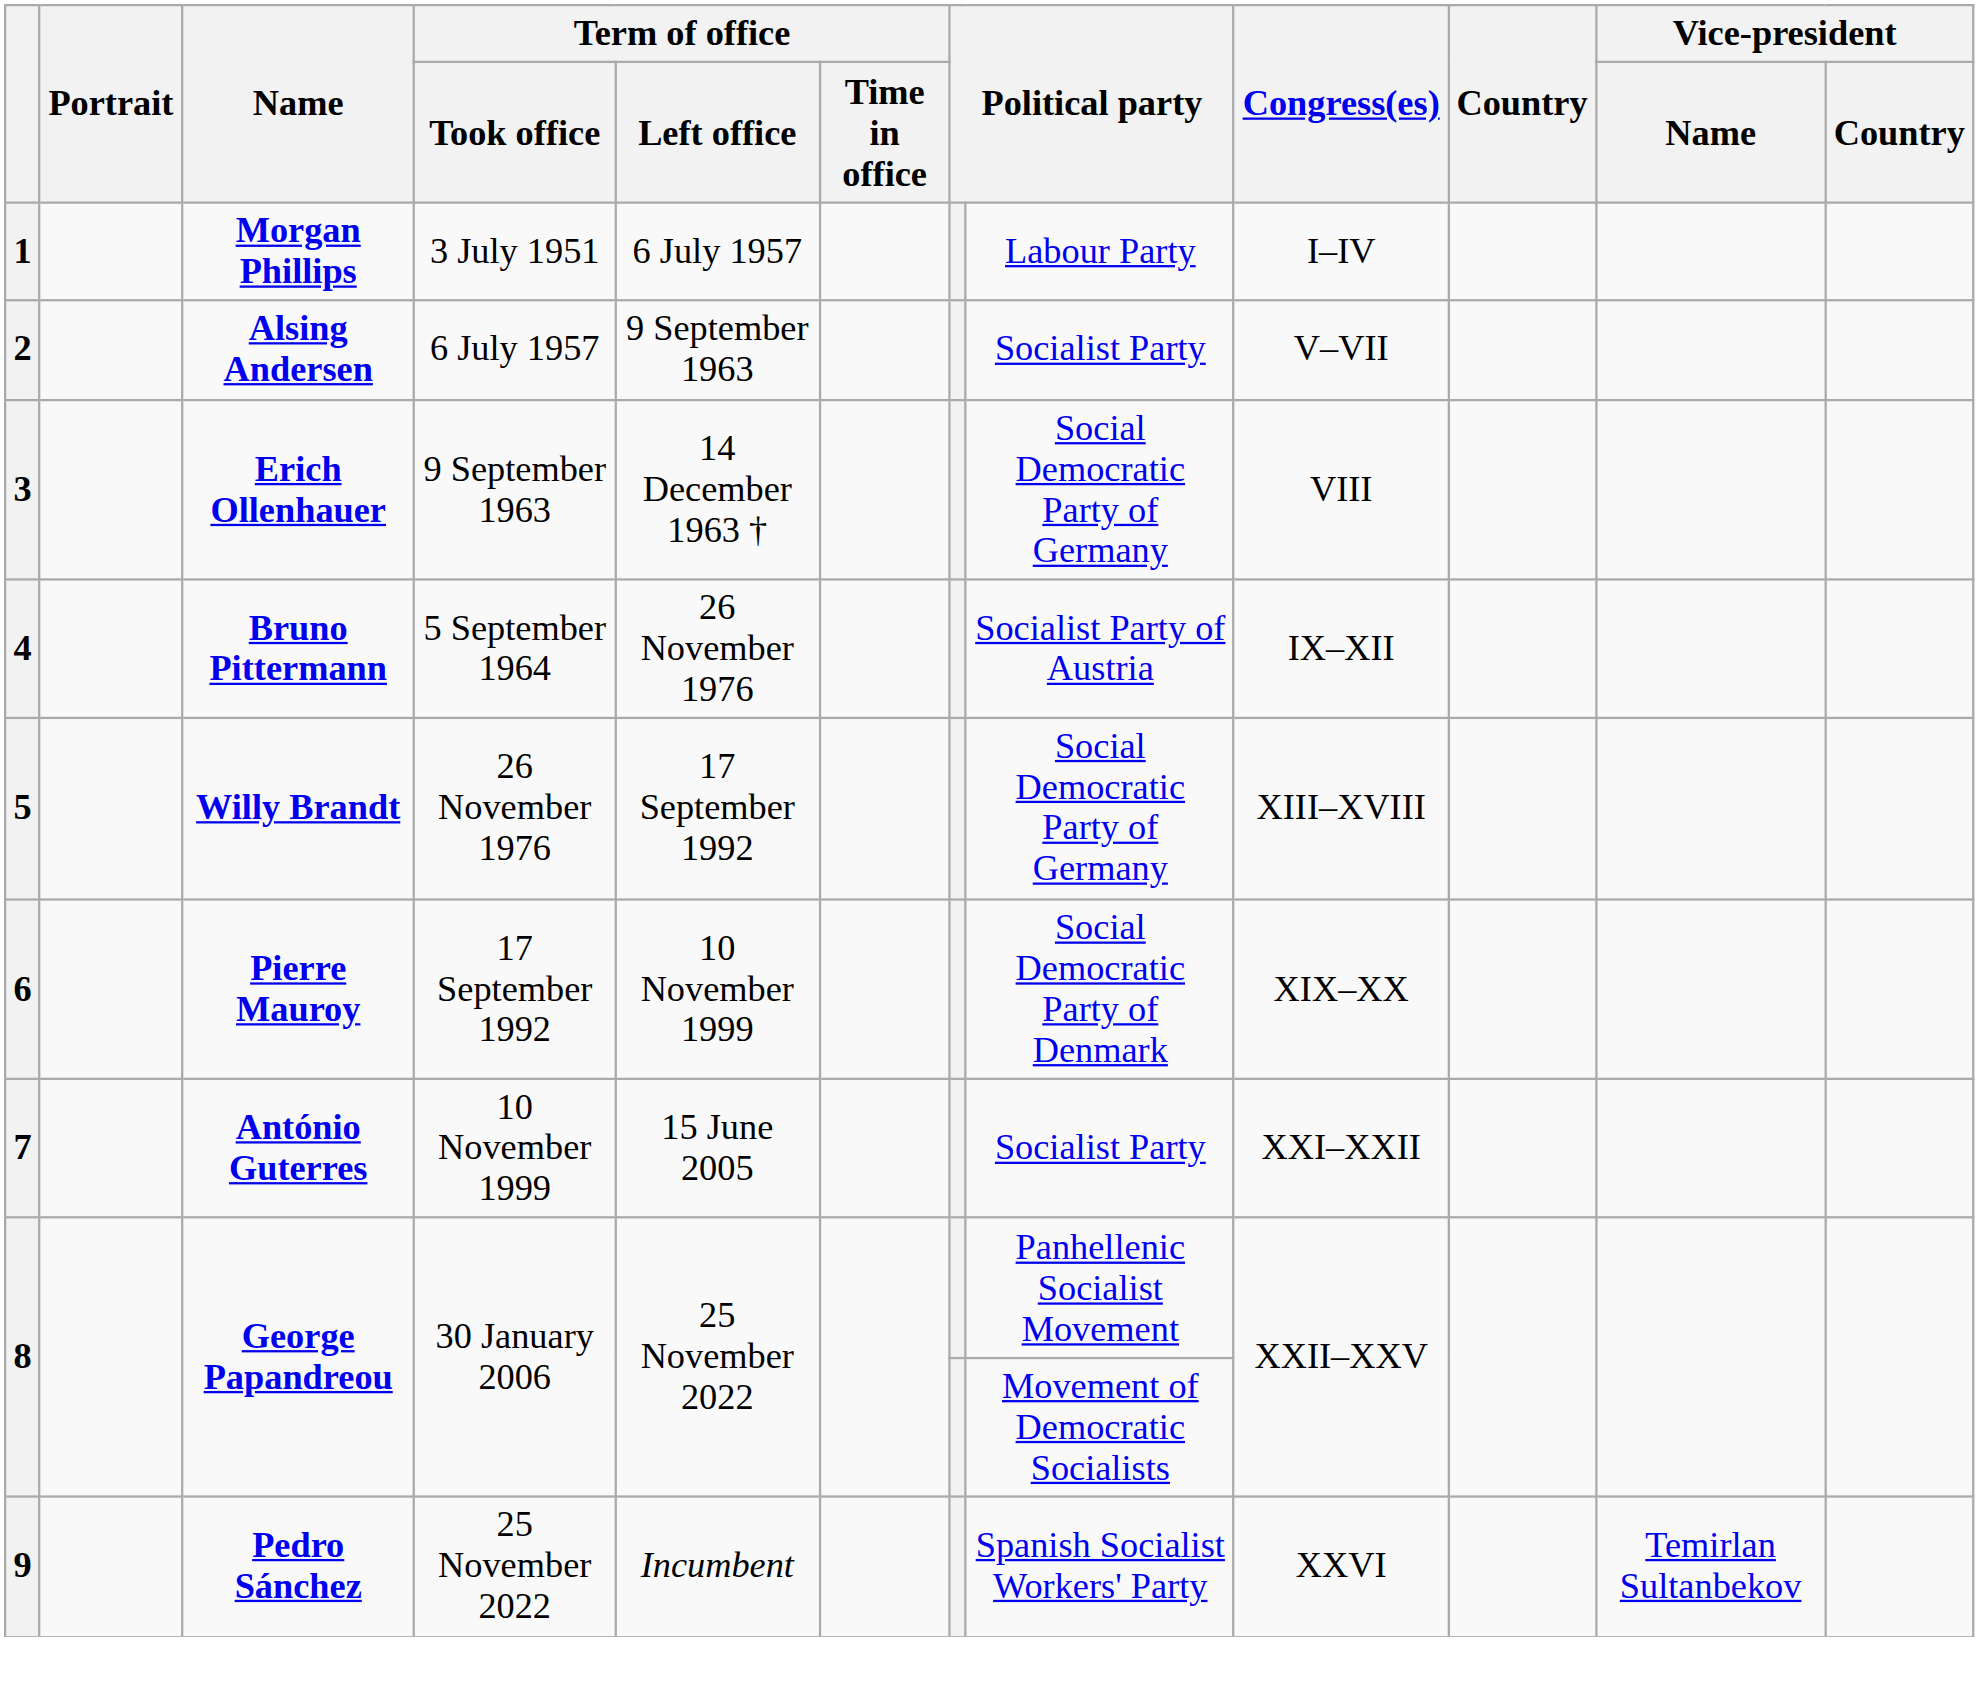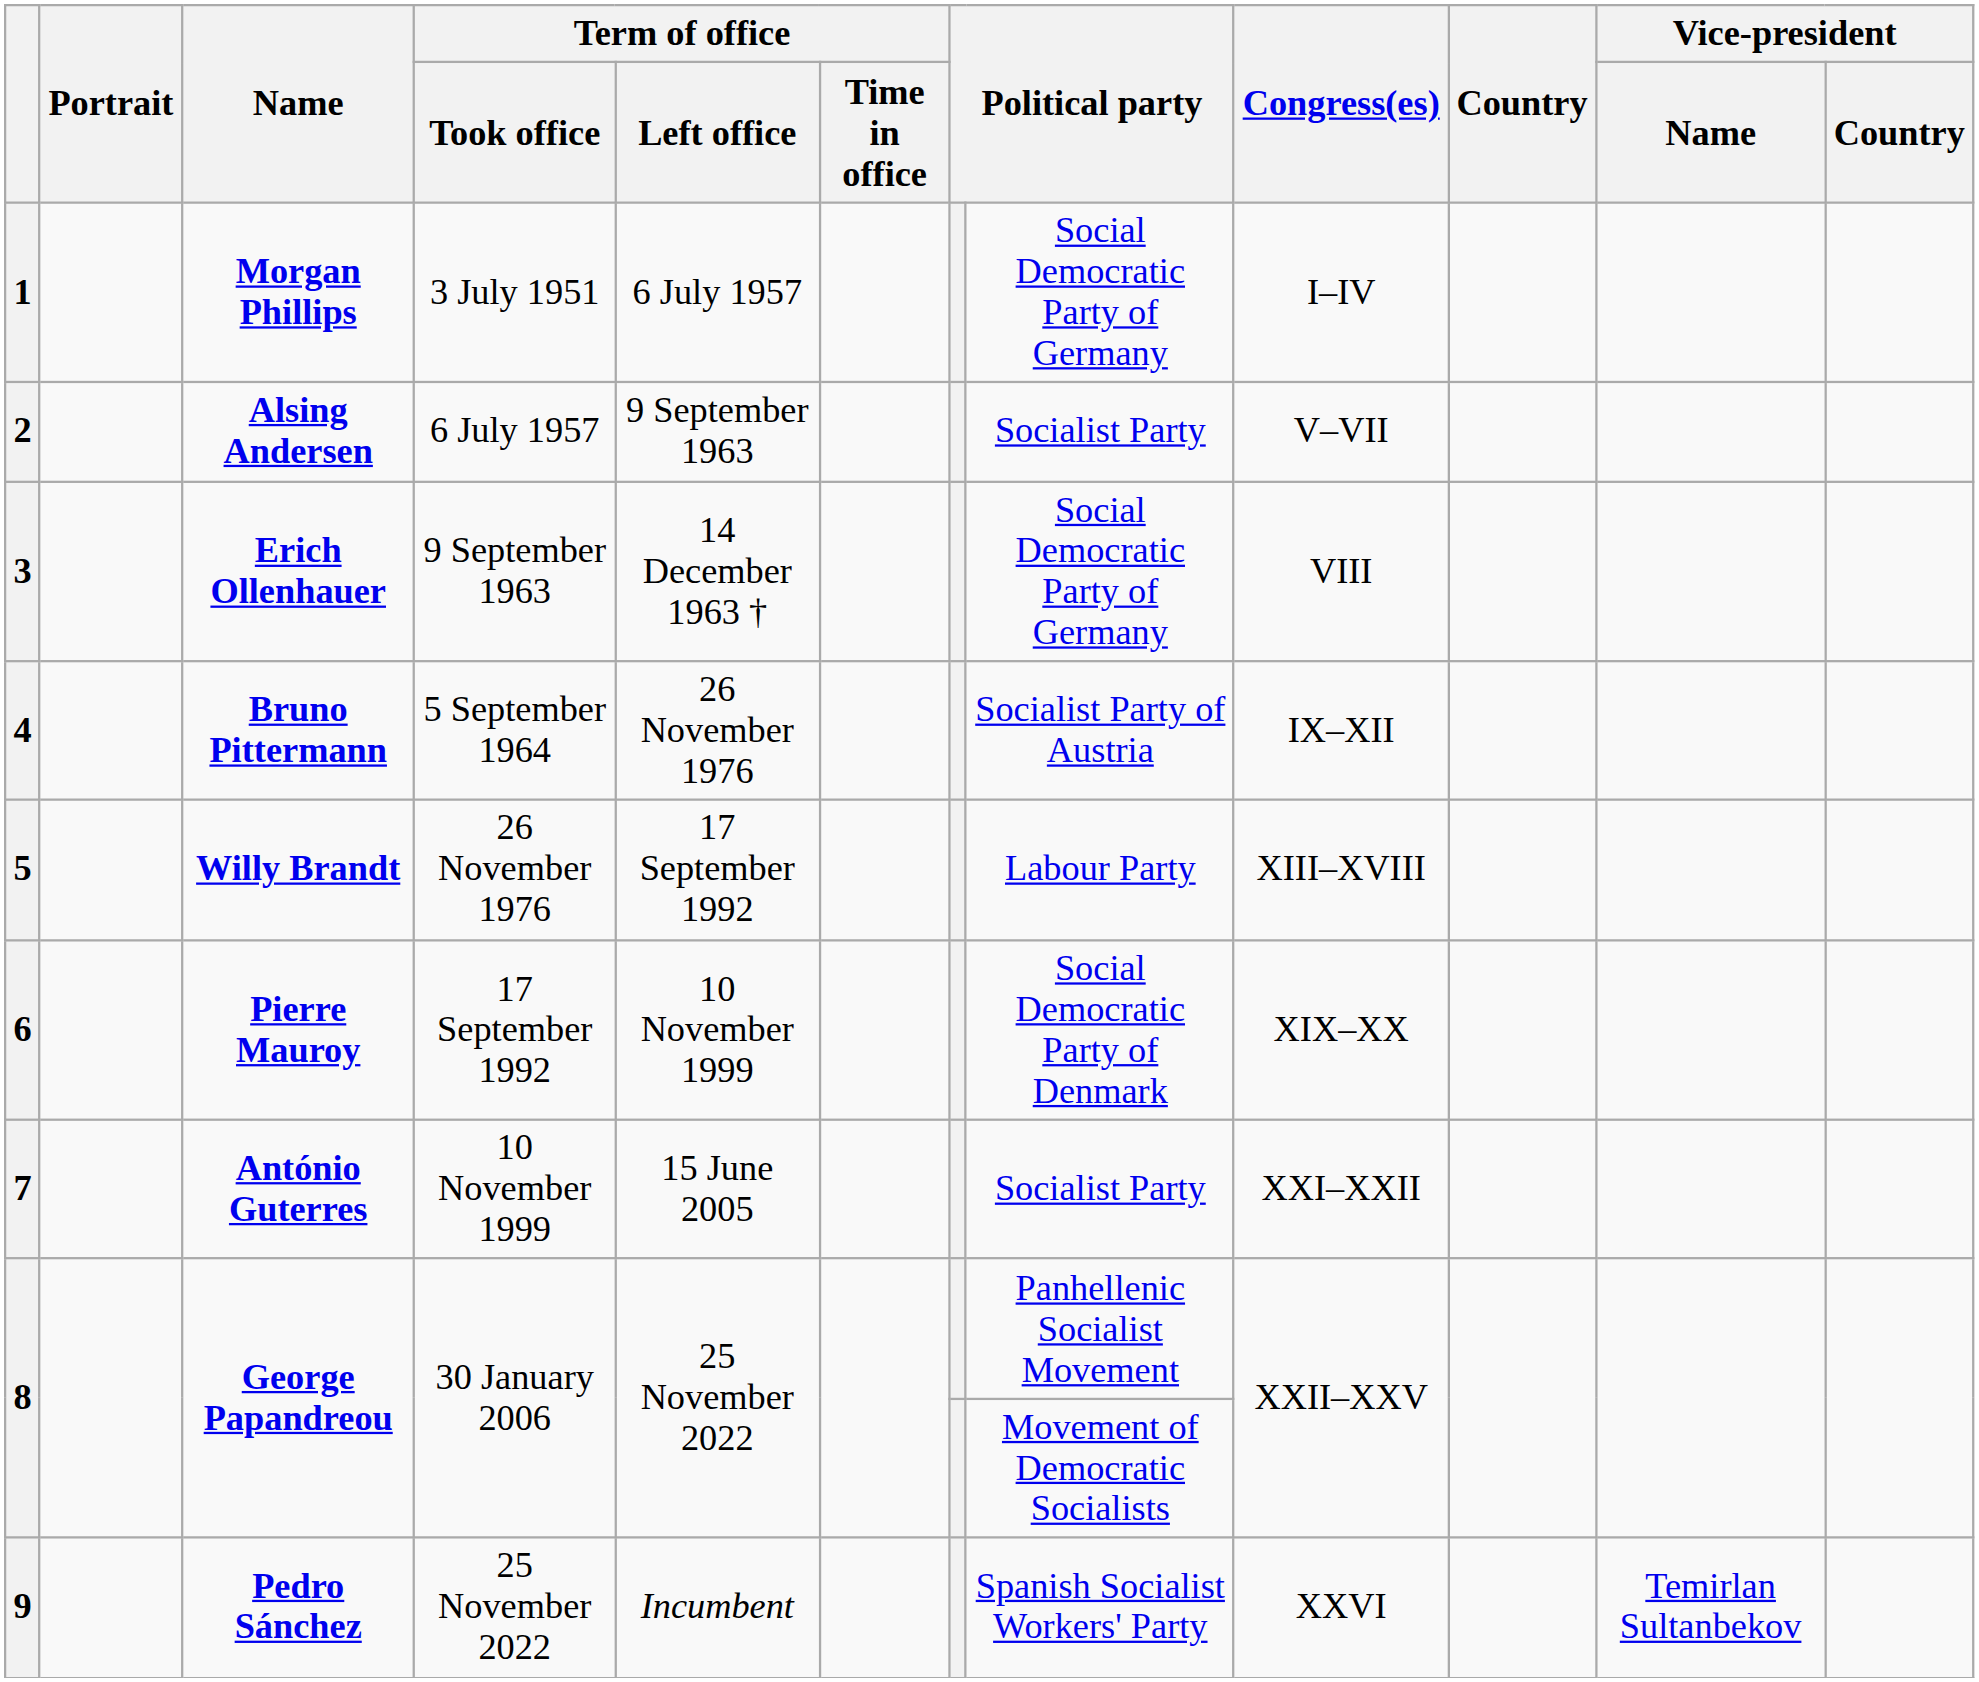1 | column 8: Labour Party -> Social Democratic Party of Germany
5 | column 8: Social Democratic Party of Germany -> Labour Party
